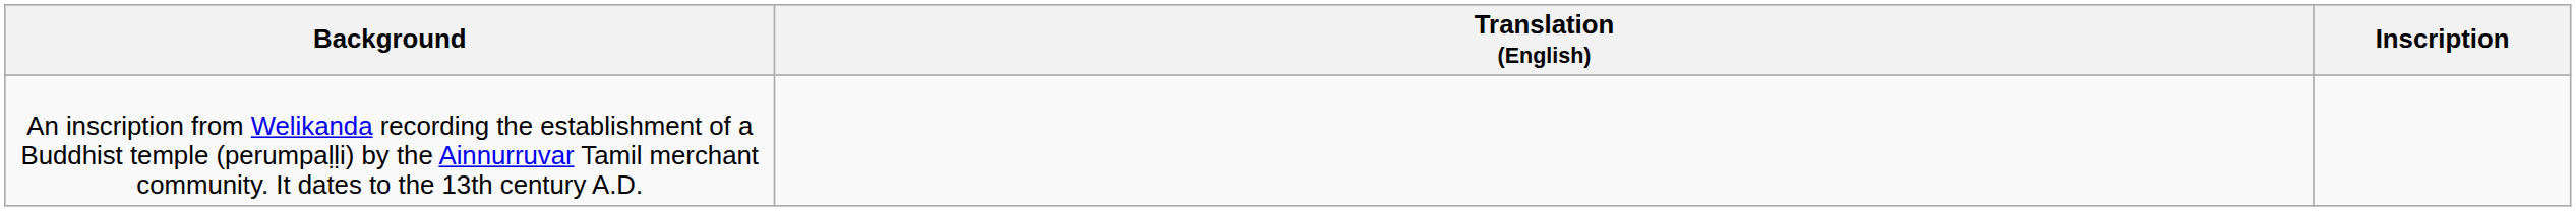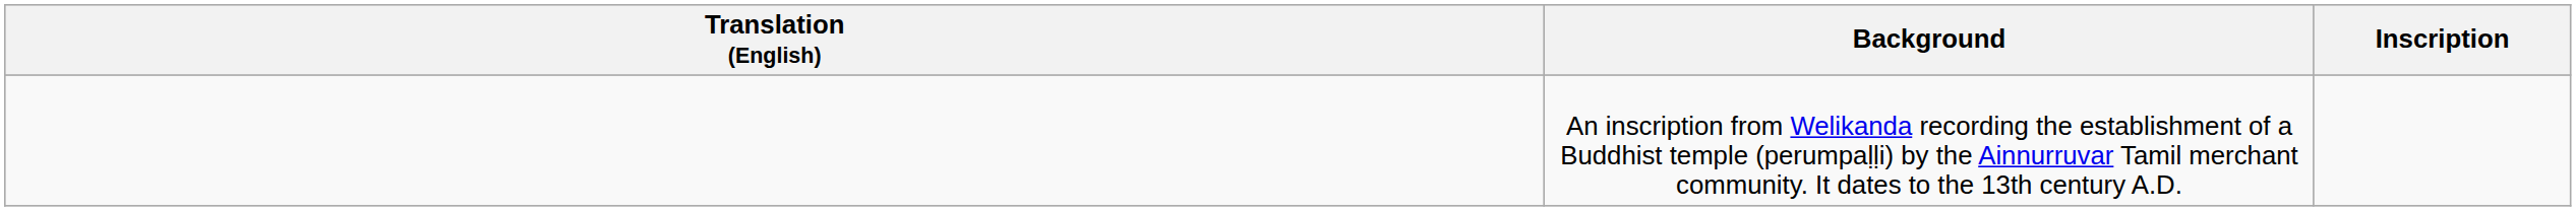columns swapped: Background <-> Translation (English)
